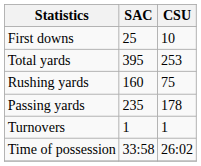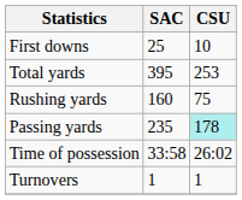Passing yards | CSU: no background -> paleturquoise background
rows swapped: Turnovers <-> Time of possession
